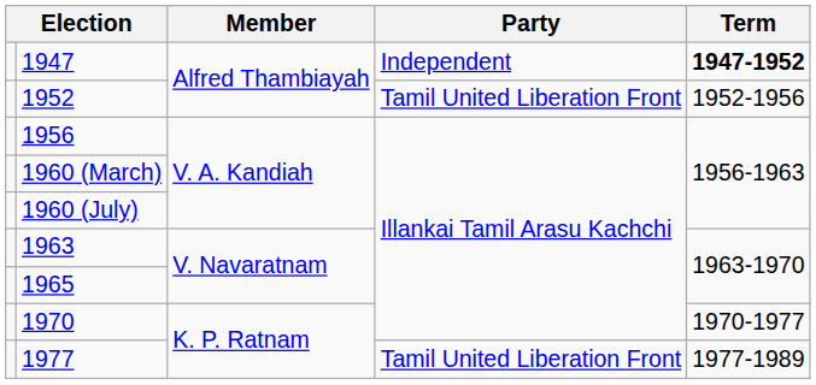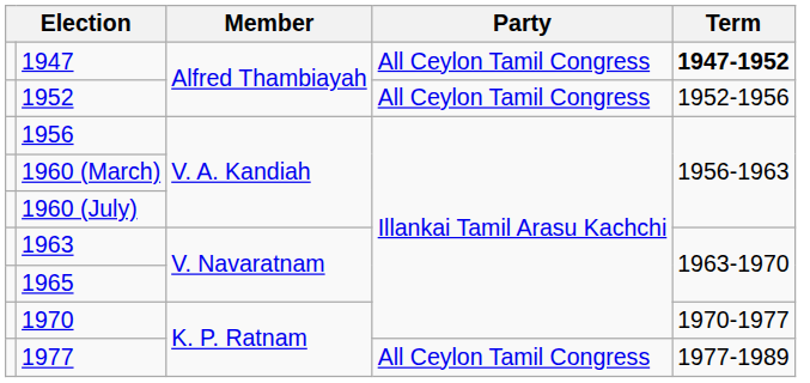1947 | Party: Independent -> All Ceylon Tamil Congress
1952 | Party: Tamil United Liberation Front -> All Ceylon Tamil Congress
1977 | Party: Tamil United Liberation Front -> All Ceylon Tamil Congress
